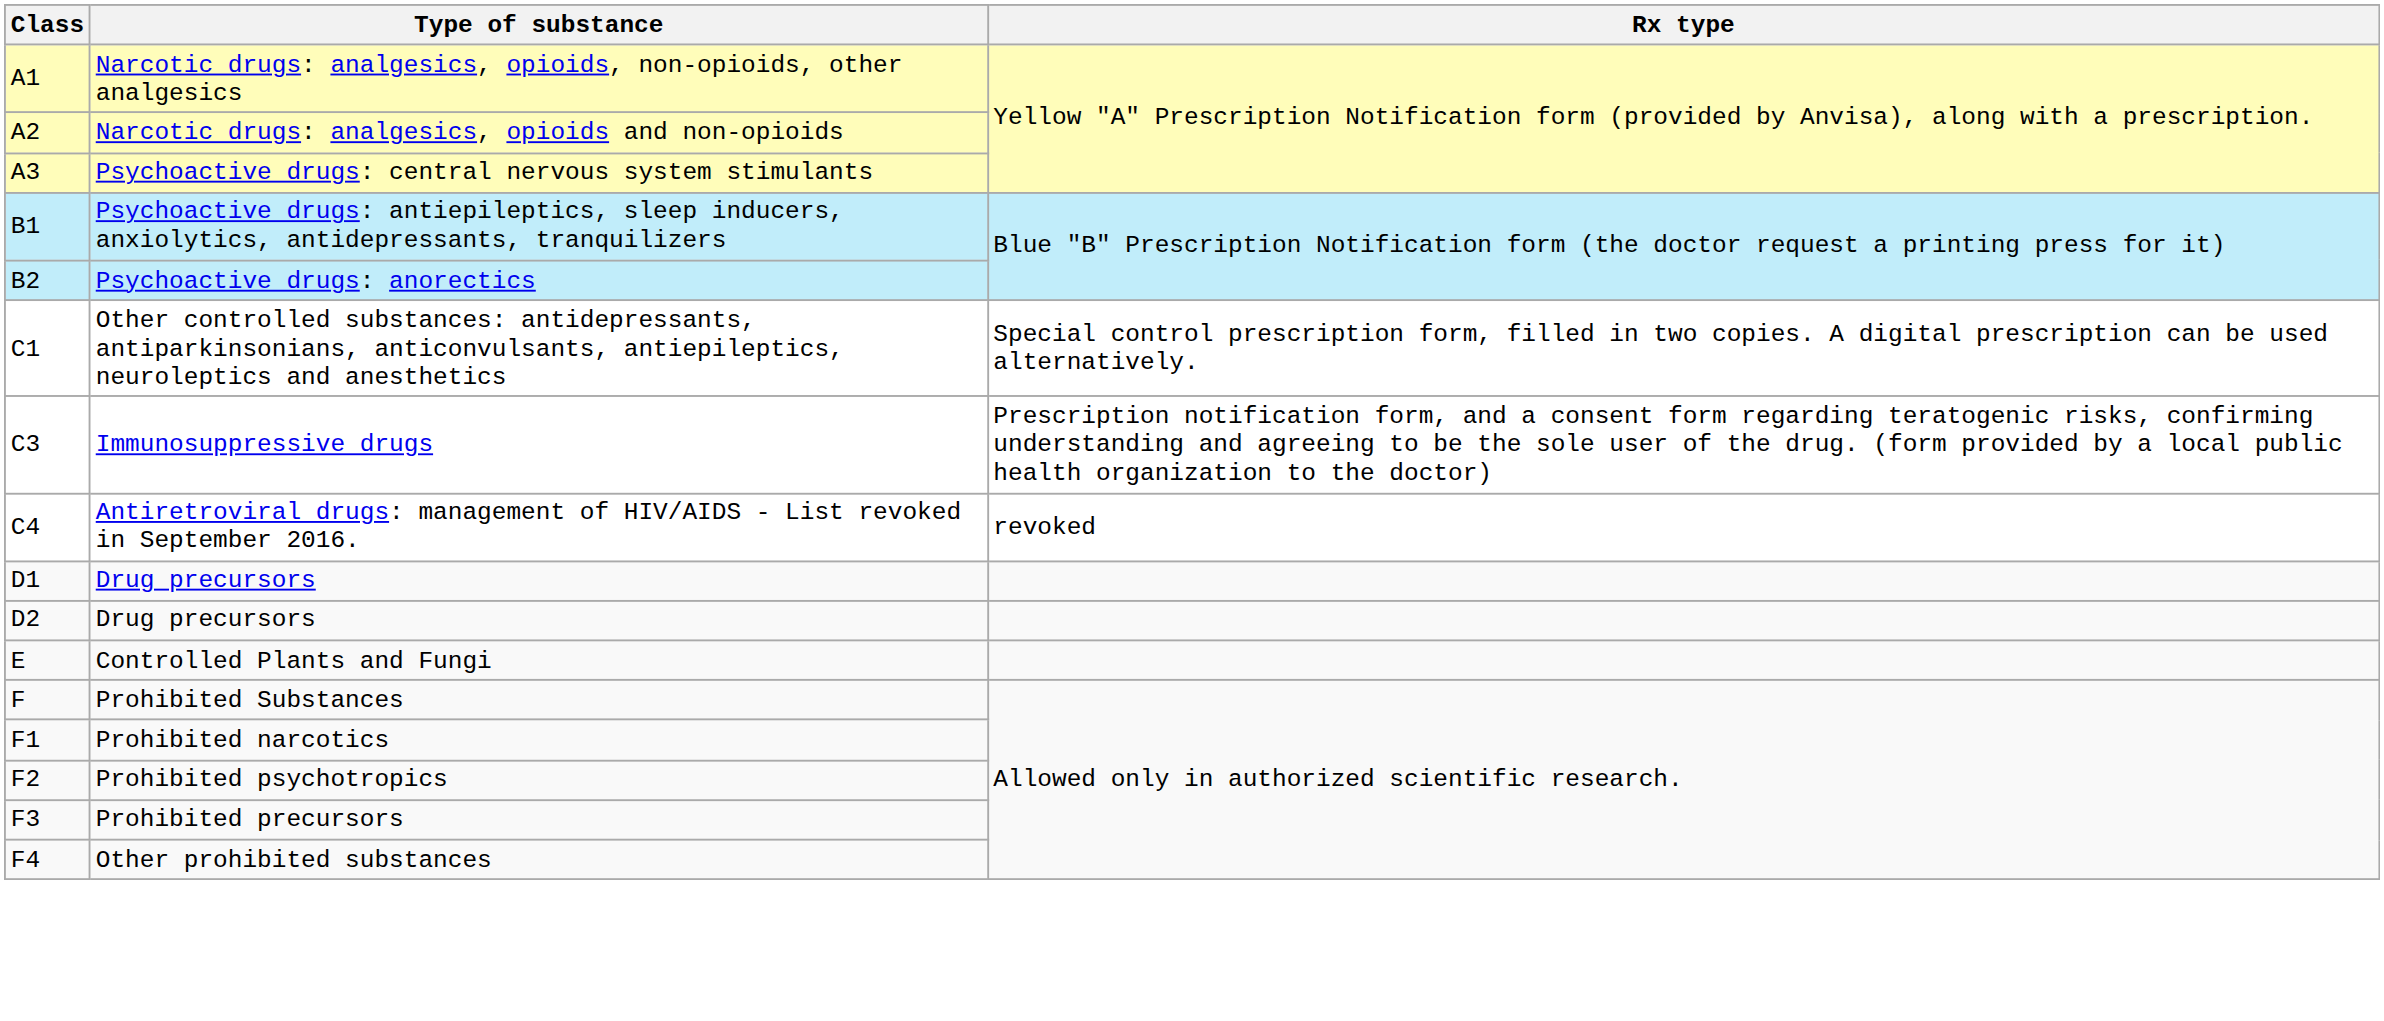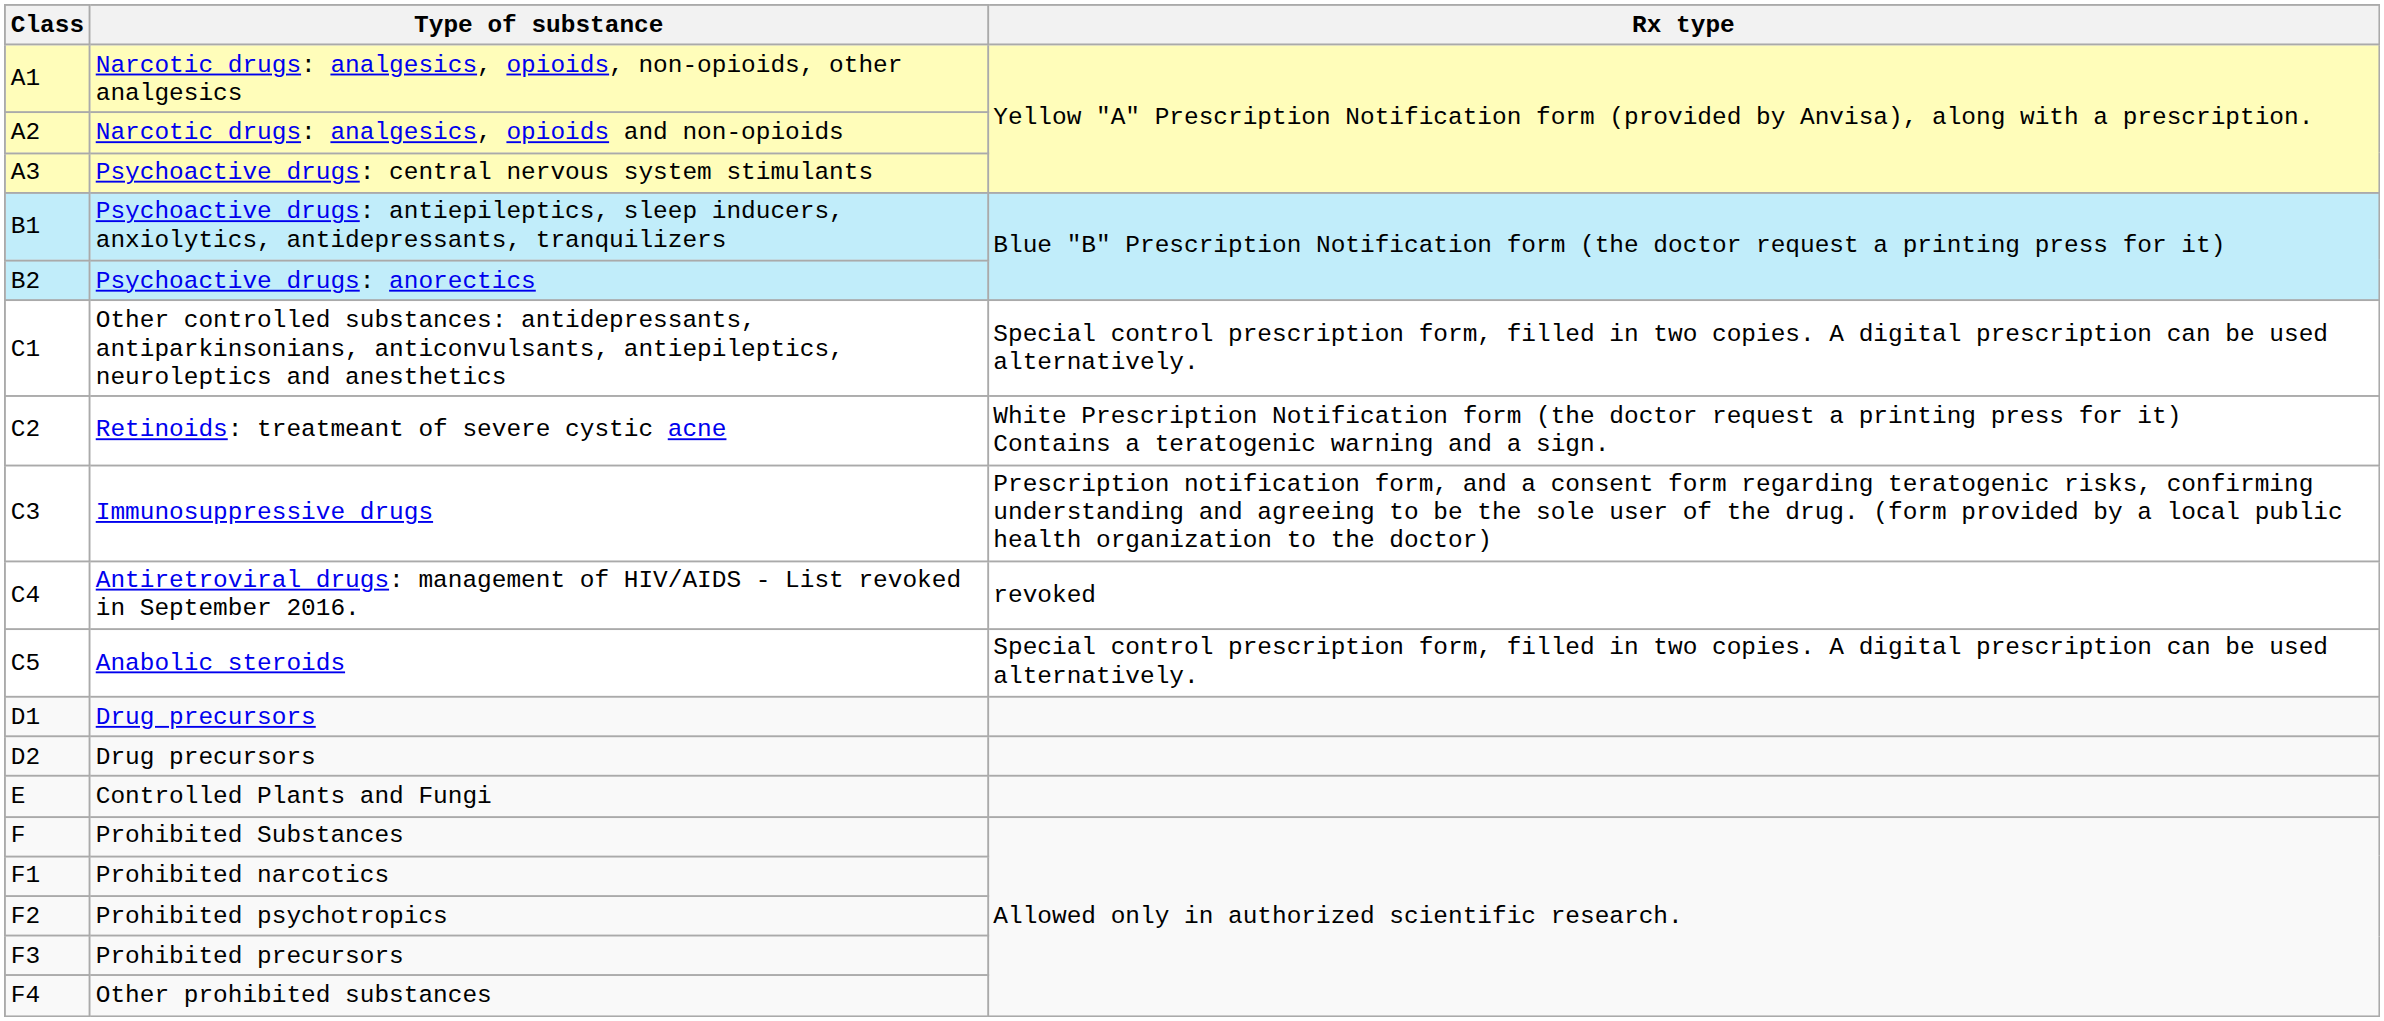+ row: C2 | Retinoids: treatmeant of severe cystic acne | White Prescription Notification form (the doctor request a printing press for it) Contains a teratogenic warning and a sign.
+ row: C5 | Anabolic steroids | Special control prescription form, filled in two copies. A digital prescription can be used alternatively.
